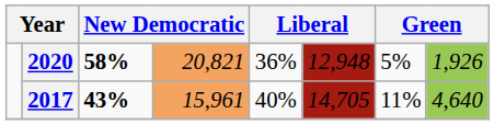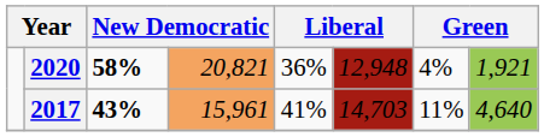2020 | column 7: 5% -> 4%
2020 | column 8: 1,926 -> 1,921
2017 | column 5: 40% -> 41%
2017 | column 6: 14,705 -> 14,703
